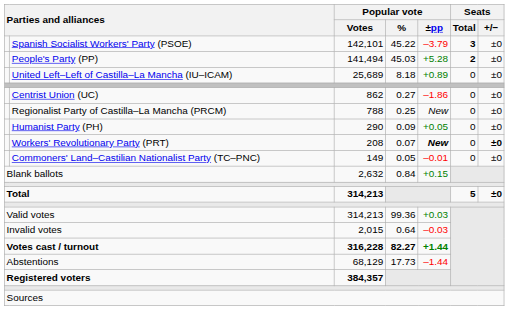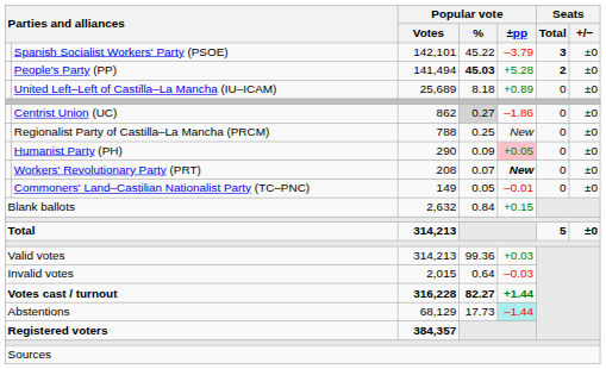People's Party (PP) | Popular vote / %: normal -> bold
Centrist Union (UC) | Popular vote / %: no background -> lightgrey background
Humanist Party (PH) | Popular vote / ±pp: no background -> pink background
Workers' Revolutionary Party (PRT) | Seats / +/−: bold -> normal
Abstentions | Popular vote / ±pp: no background -> paleturquoise background
